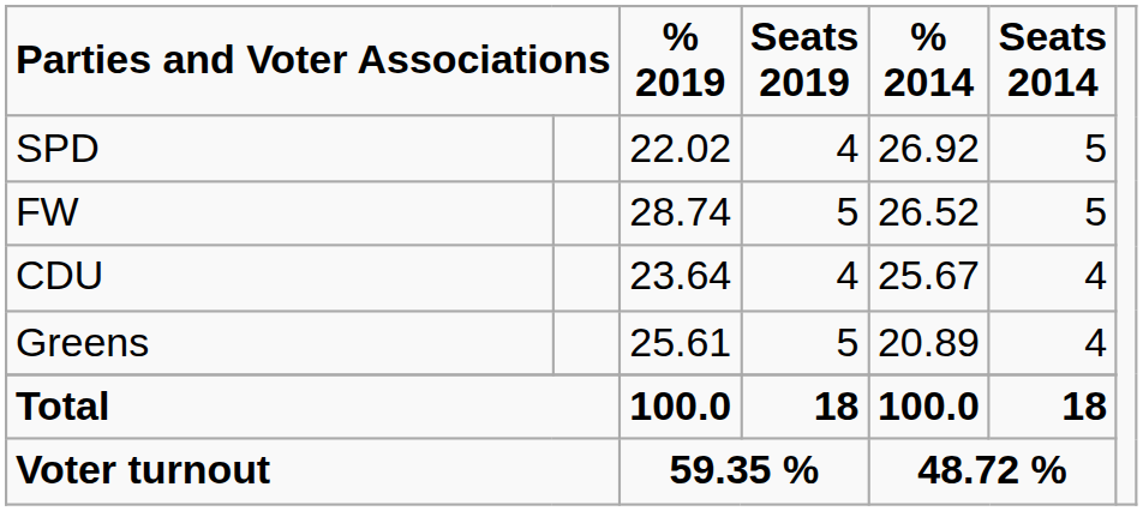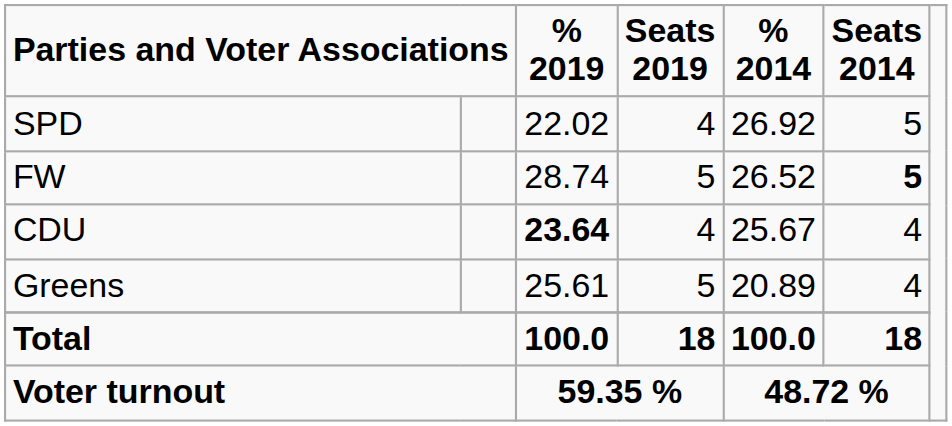FW | Seats 2014: normal -> bold
CDU | % 2019: normal -> bold
